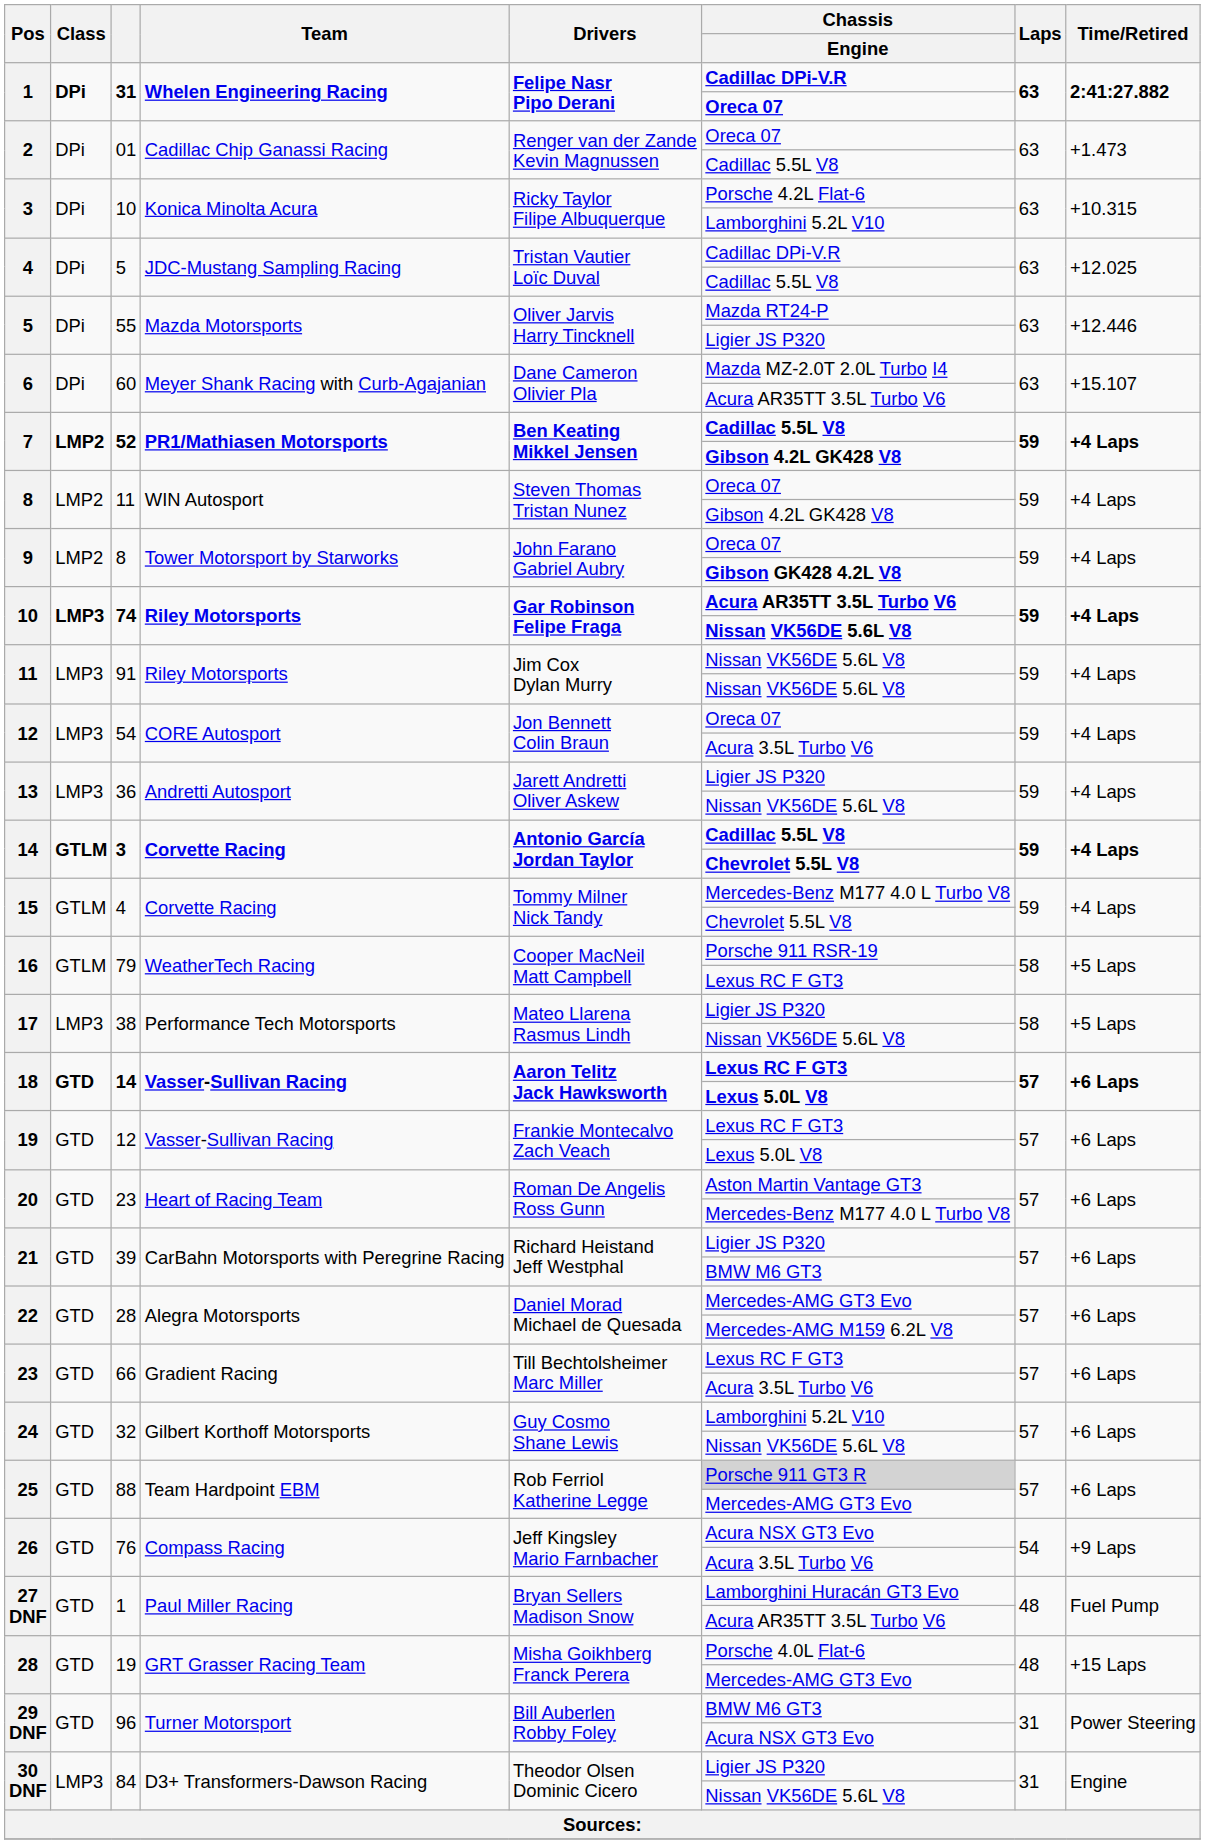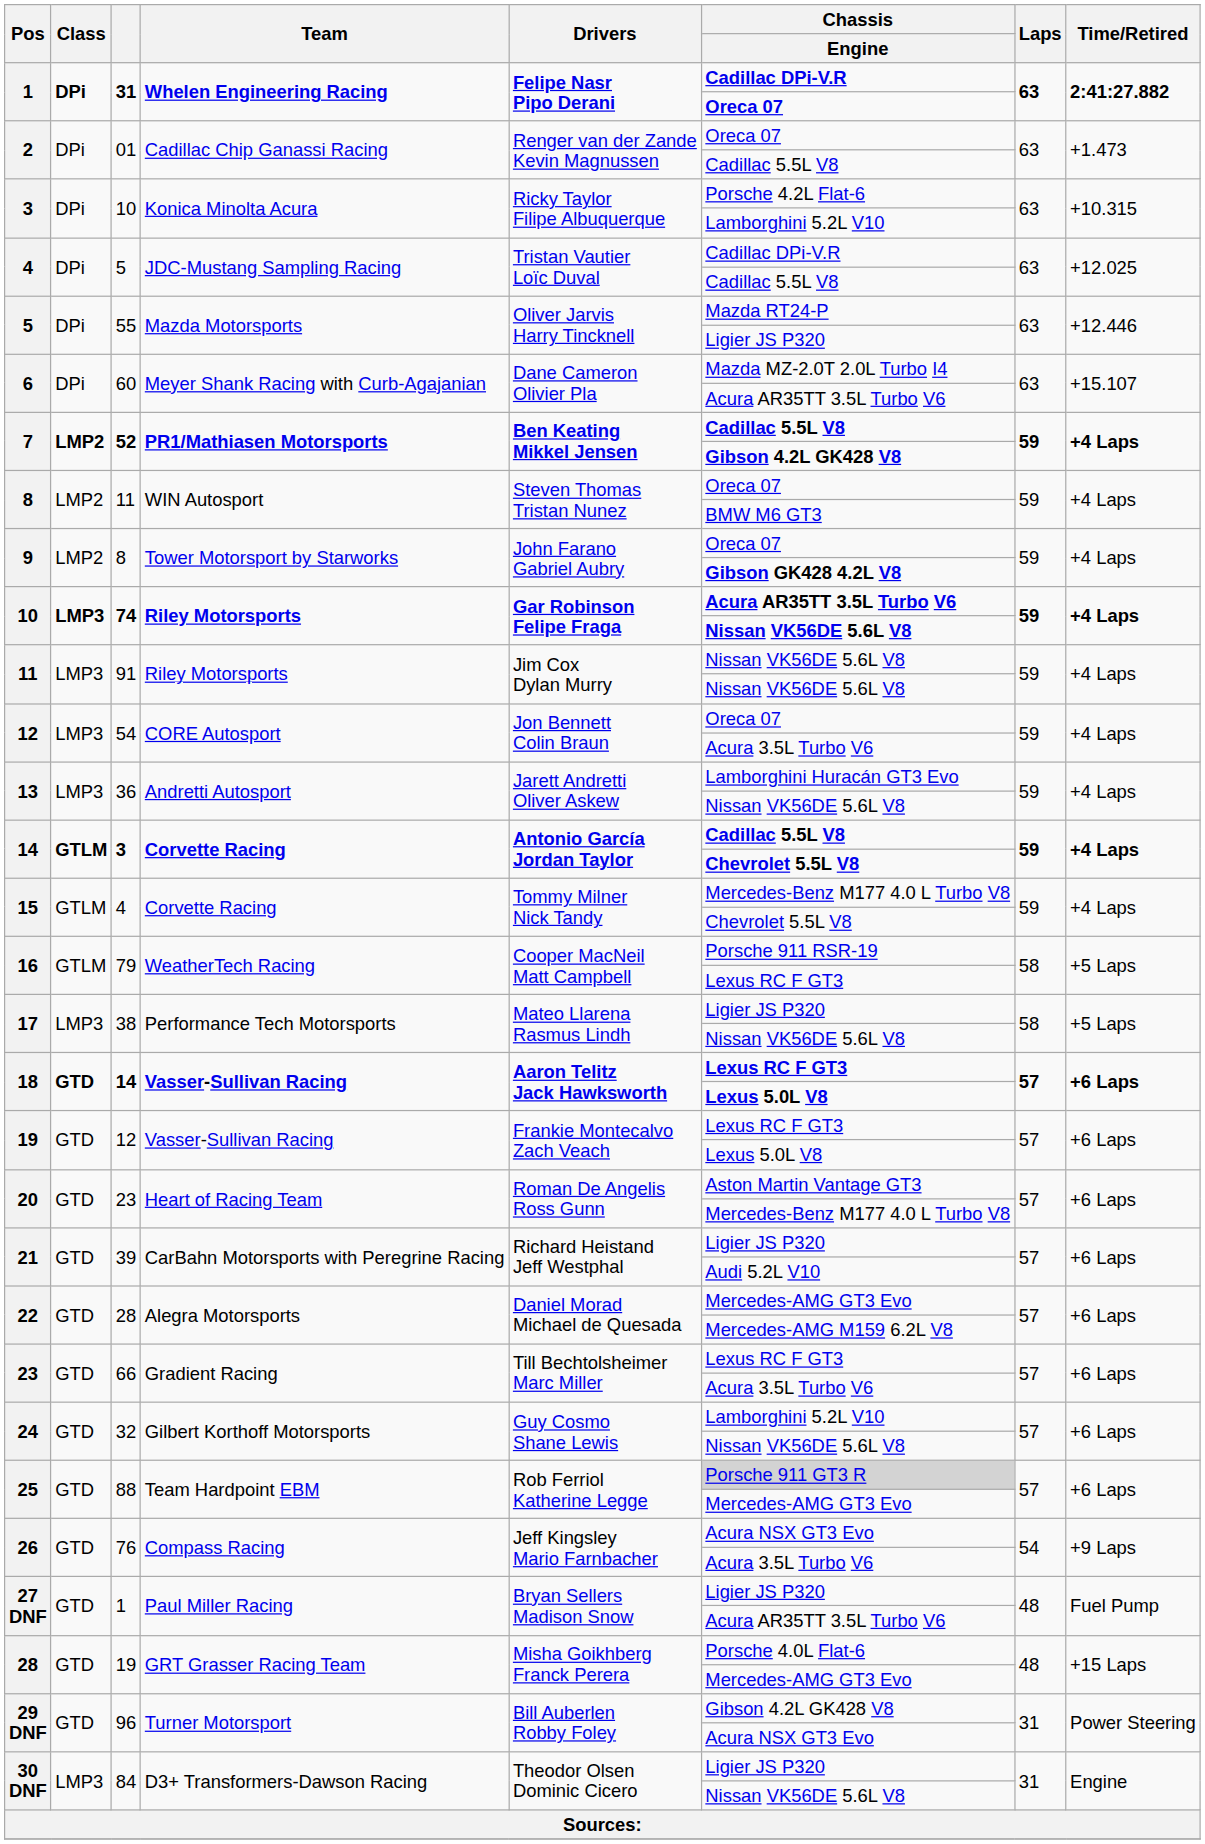row 18 | Chassis / Engine: Gibson 4.2L GK428 V8 -> BMW M6 GT3
row 27 | Chassis / Engine: Ligier JS P320 -> Lamborghini Huracán GT3 Evo
row 44 | Chassis / Engine: BMW M6 GT3 -> Audi 5.2L V10
row 55 | Chassis / Engine: Lamborghini Huracán GT3 Evo -> Ligier JS P320
row 59 | Chassis / Engine: BMW M6 GT3 -> Gibson 4.2L GK428 V8
